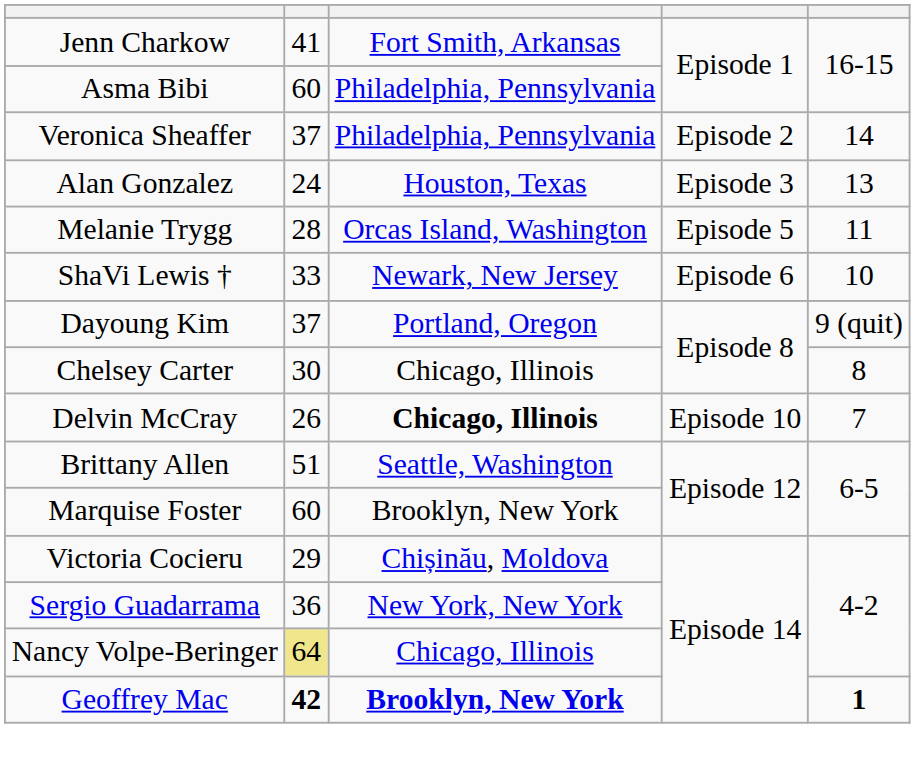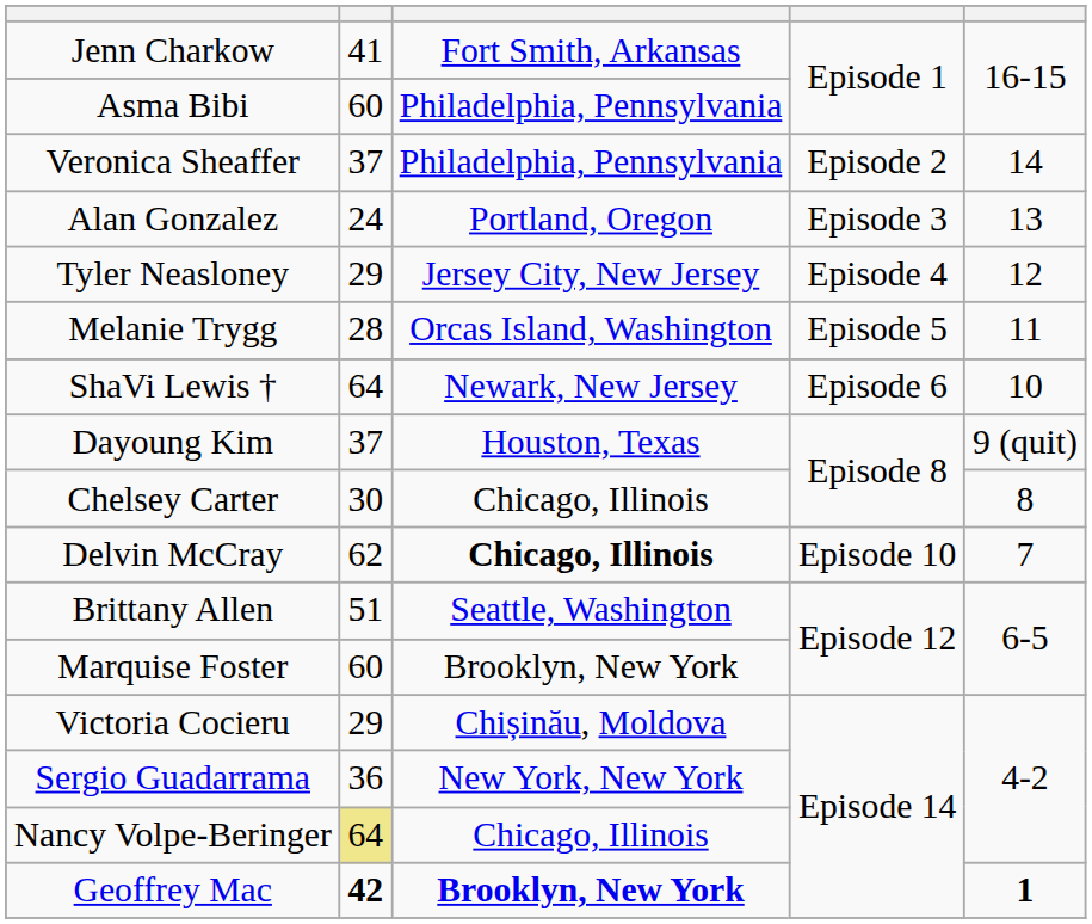Alan Gonzalez | column 3: Houston, Texas -> Portland, Oregon
+ row: Tyler Neasloney | 29 | Jersey City, New Jersey | Episode 4 | 12
ShaVi Lewis † | column 2: 33 -> 64
Dayoung Kim | column 3: Portland, Oregon -> Houston, Texas
Delvin McCray | column 2: 26 -> 62
